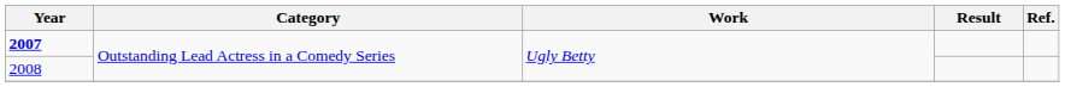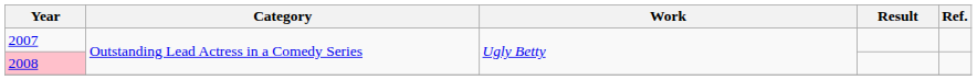2007 | Year: bold -> normal
2008 | Year: no background -> pink background
